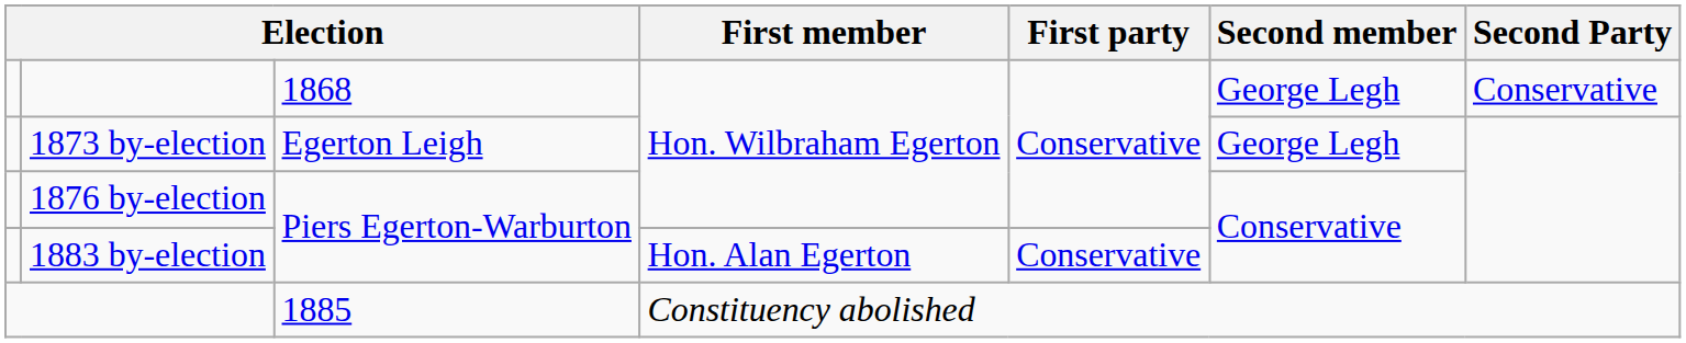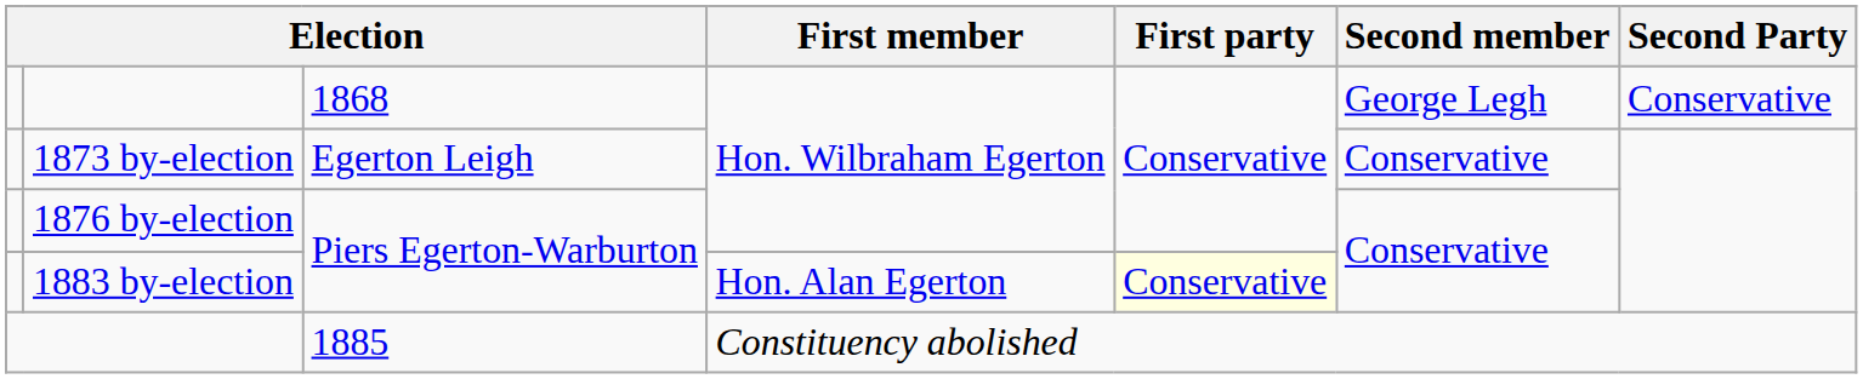1873 by-election | Second member: George Legh -> Conservative
1883 by-election | First party: no background -> lightyellow background
